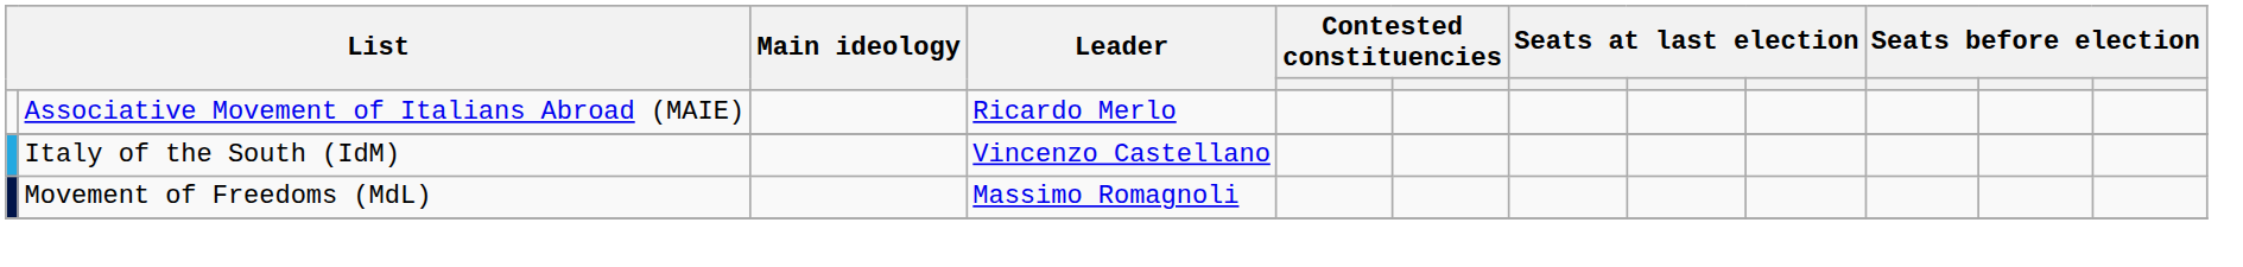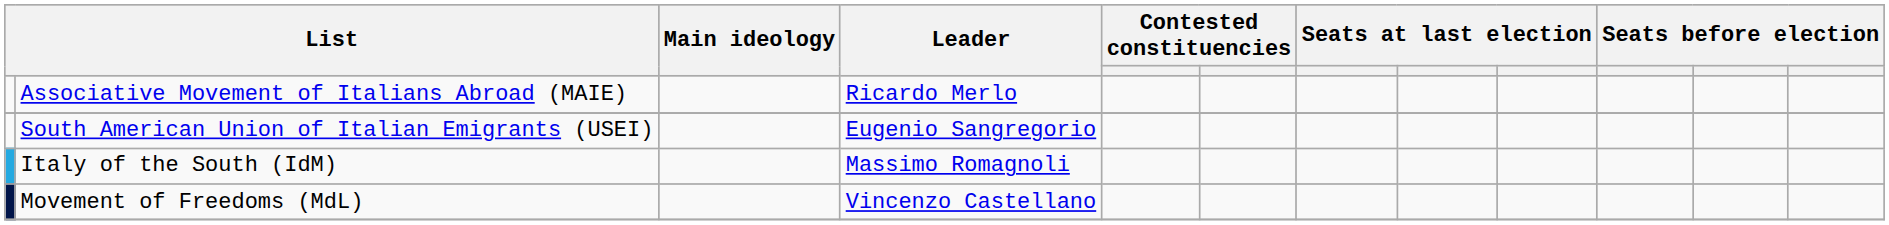+ row: South American Union of Italian Emigrants (USEI) | Eugenio Sangregorio
Italy of the South (IdM) | Leader: Vincenzo Castellano -> Massimo Romagnoli
Movement of Freedoms (MdL) | Leader: Massimo Romagnoli -> Vincenzo Castellano
